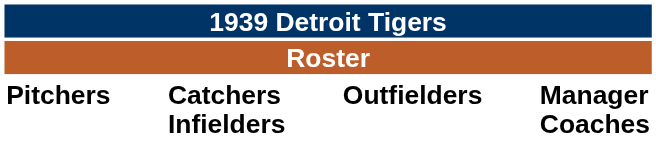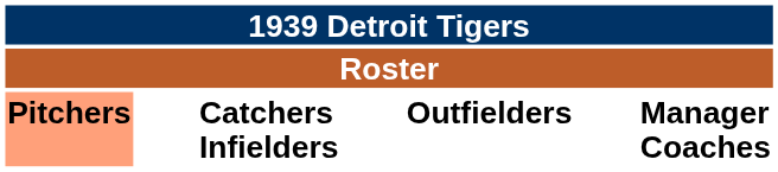Pitchers | column 1: no background -> lightsalmon background
